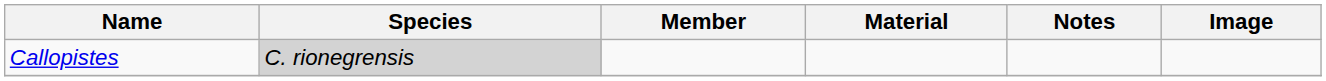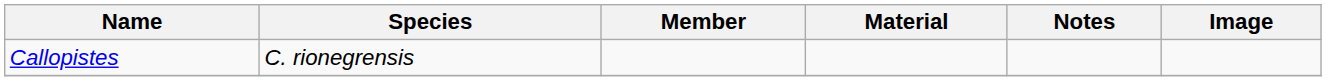Callopistes | Species: lightgrey background -> no background
